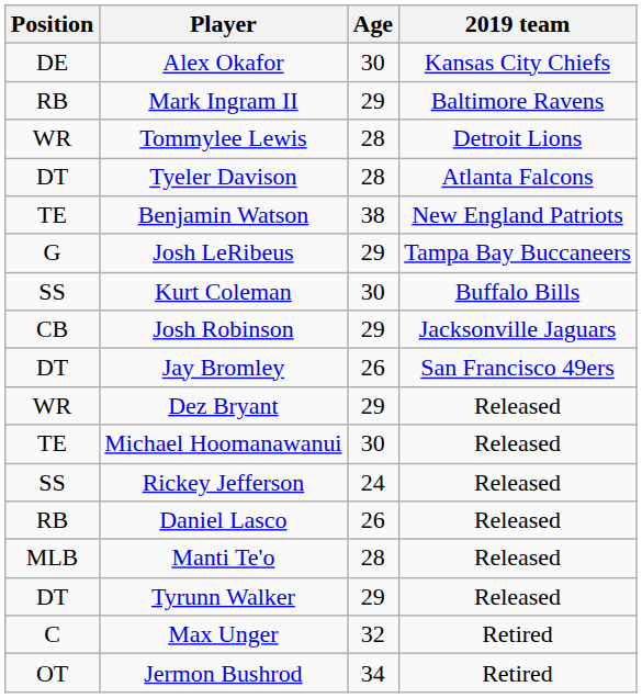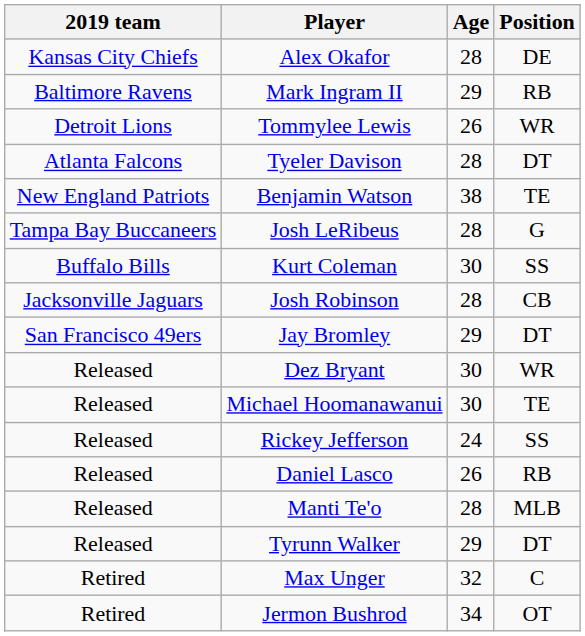columns swapped: Position <-> 2019 team
Alex Okafor | Age: 30 -> 28
Tommylee Lewis | Age: 28 -> 26
Josh LeRibeus | Age: 29 -> 28
Josh Robinson | Age: 29 -> 28
Jay Bromley | Age: 26 -> 29
Dez Bryant | Age: 29 -> 30
